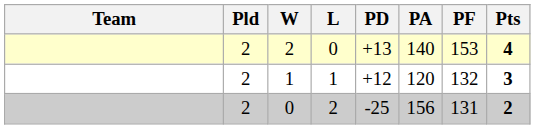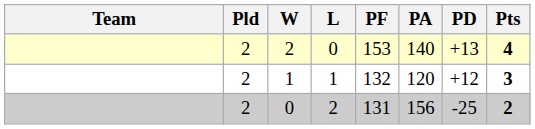columns swapped: PF <-> PD
